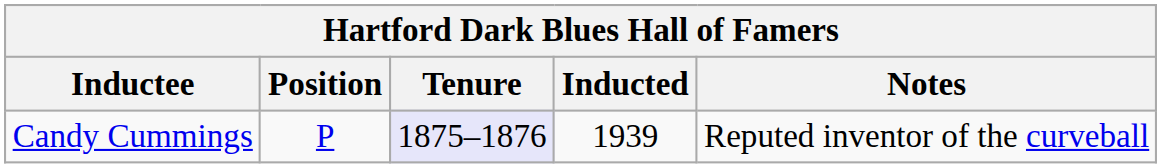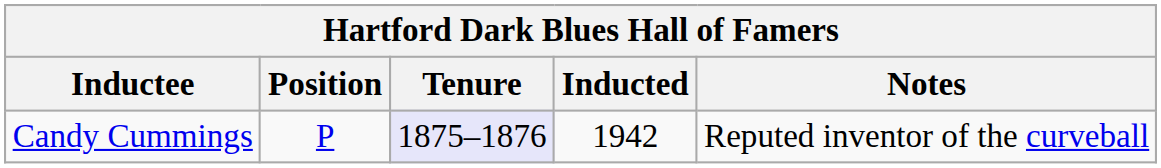Candy Cummings | Inducted: 1939 -> 1942
